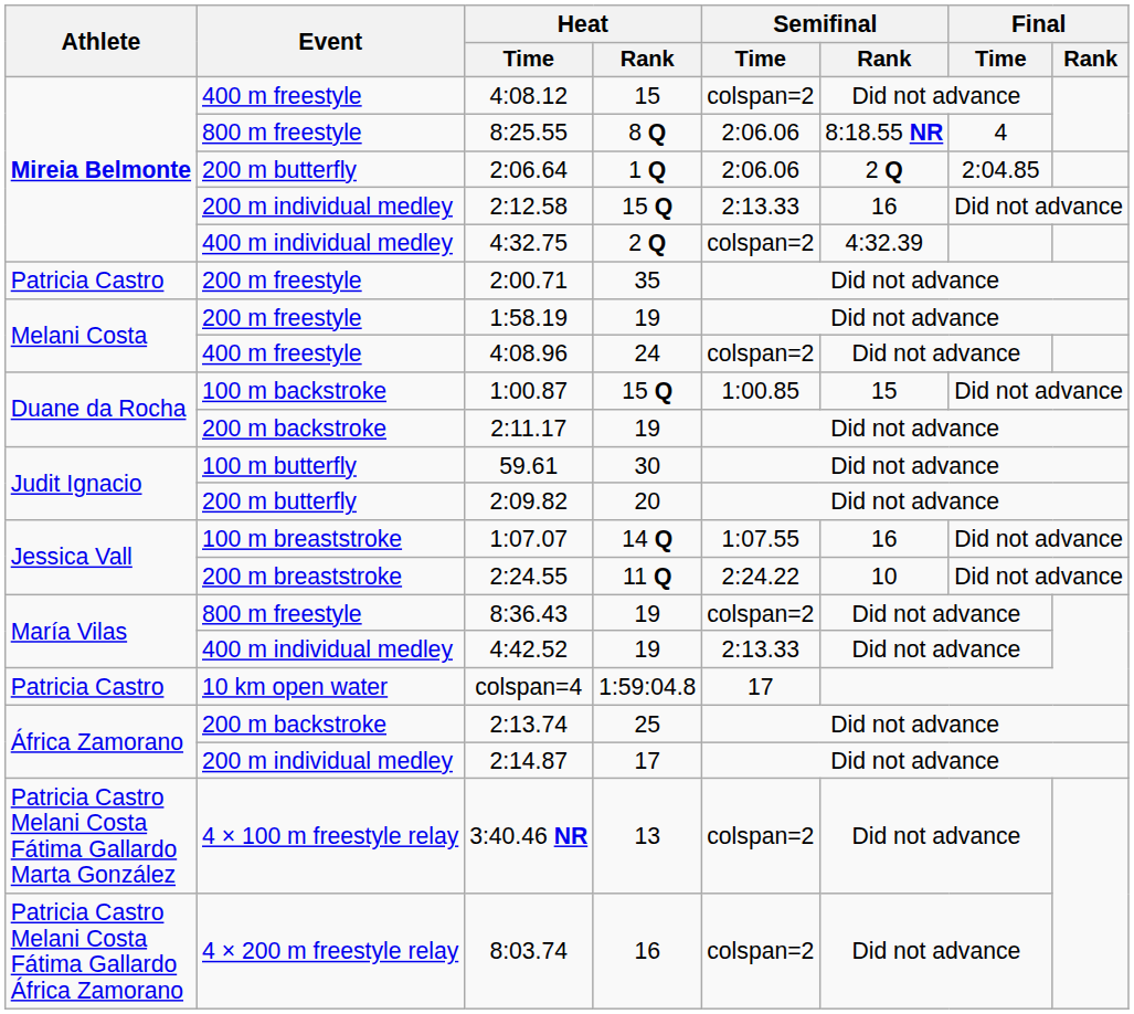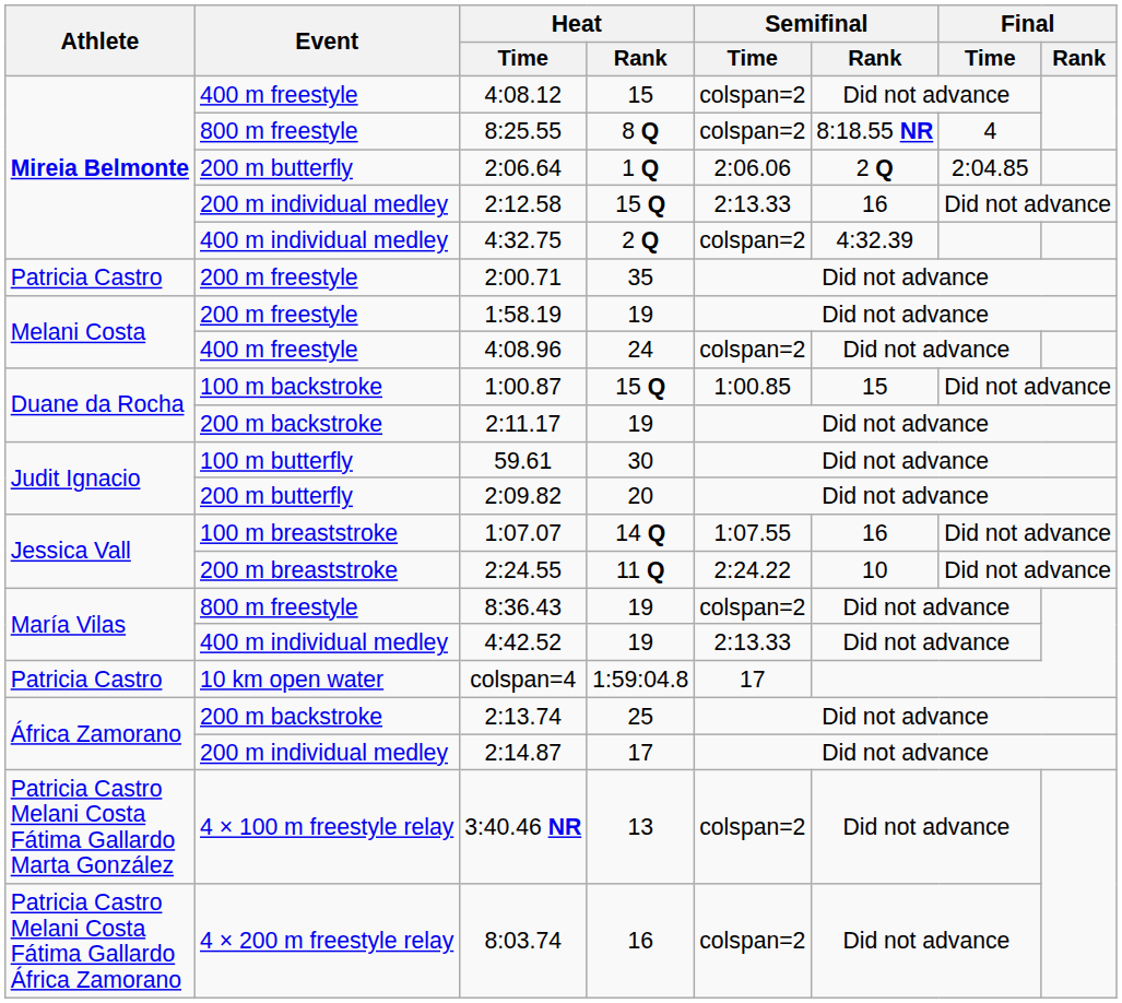8:25.55 | Semifinal / Time: 2:06.06 -> colspan=2
